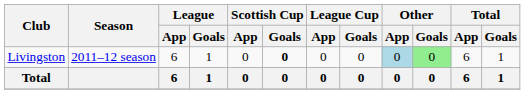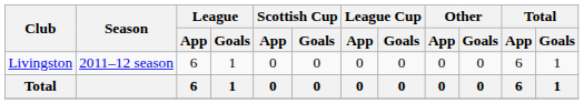Livingston | Scottish Cup / Goals: bold -> normal
Livingston | Other / App: lightblue background -> no background
Livingston | Other / Goals: lightgreen background -> no background
